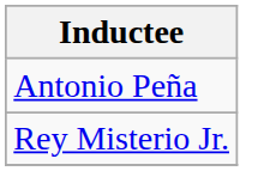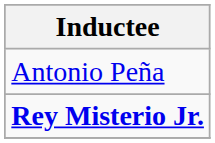row 3 | column 1: normal -> bold
